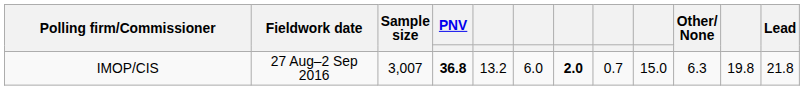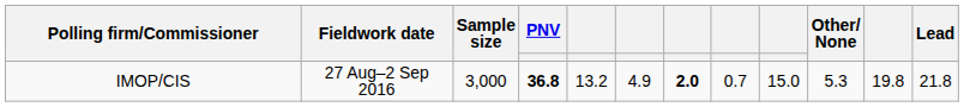IMOP/CIS | Sample size: 3,007 -> 3,000
IMOP/CIS | column 6: 6.0 -> 4.9
IMOP/CIS | Other/ None: 6.3 -> 5.3
